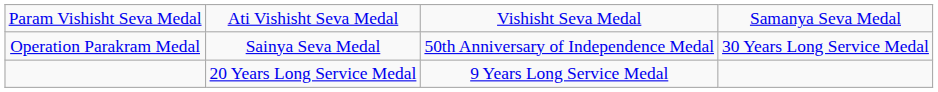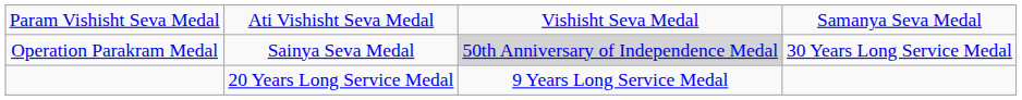Operation Parakram Medal | column 3: no background -> lightgrey background
